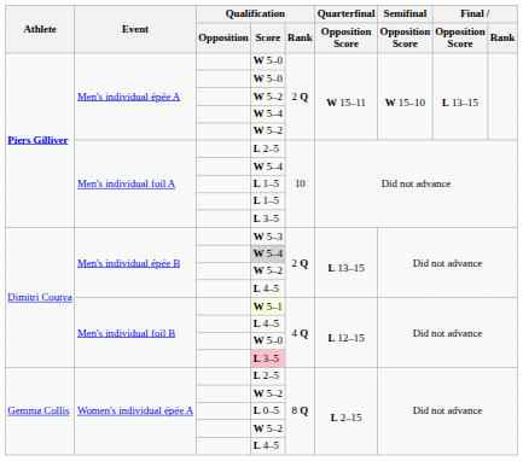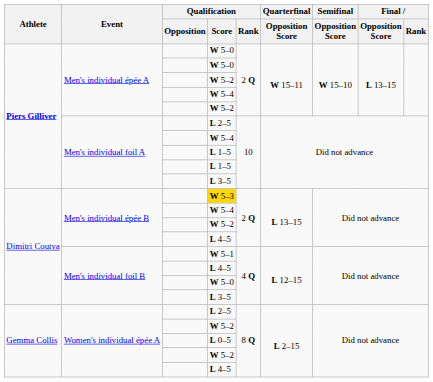W 5–3 | Qualification / Score: no background -> gold background
Men's individual épée B / W 5–4 | Qualification / Score: lightgrey background -> no background
W 5–1 | Qualification / Score: lightyellow background -> no background
Men's individual foil B / L 3–5 | Qualification / Score: pink background -> no background
